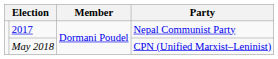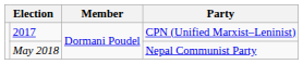2017 | Party: Nepal Communist Party -> CPN (Unified Marxist–Leninist)
May 2018 | Party: CPN (Unified Marxist–Leninist) -> Nepal Communist Party
